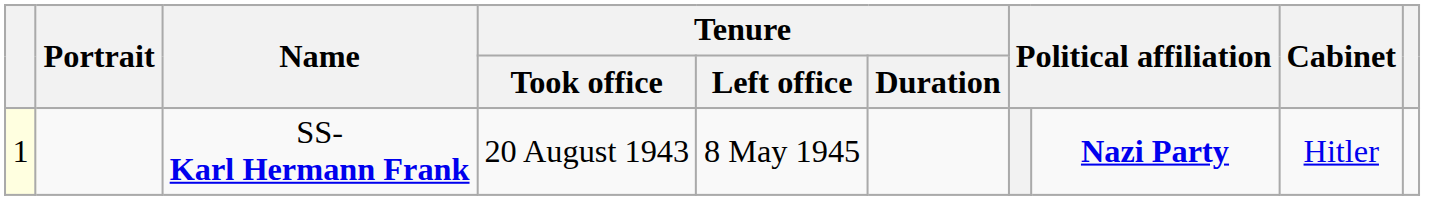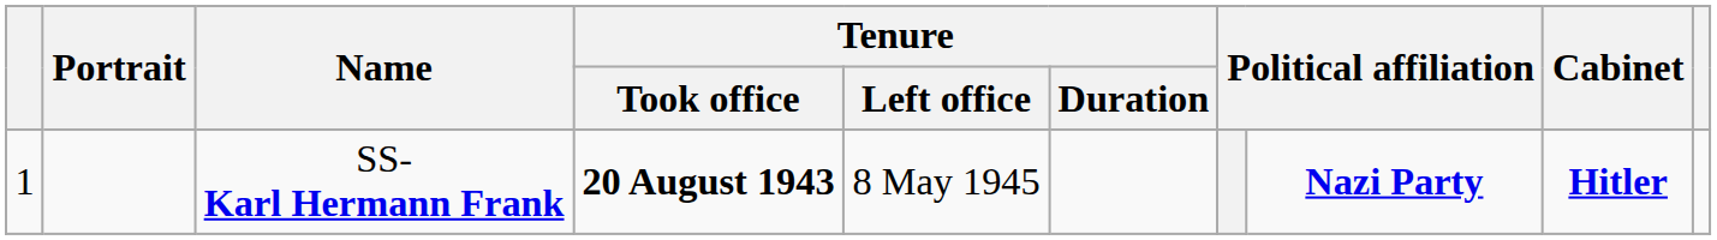SS- Karl Hermann Frank | column 1: lightyellow background -> no background
SS- Karl Hermann Frank | Tenure / Took office: normal -> bold
SS- Karl Hermann Frank | Cabinet: normal -> bold
